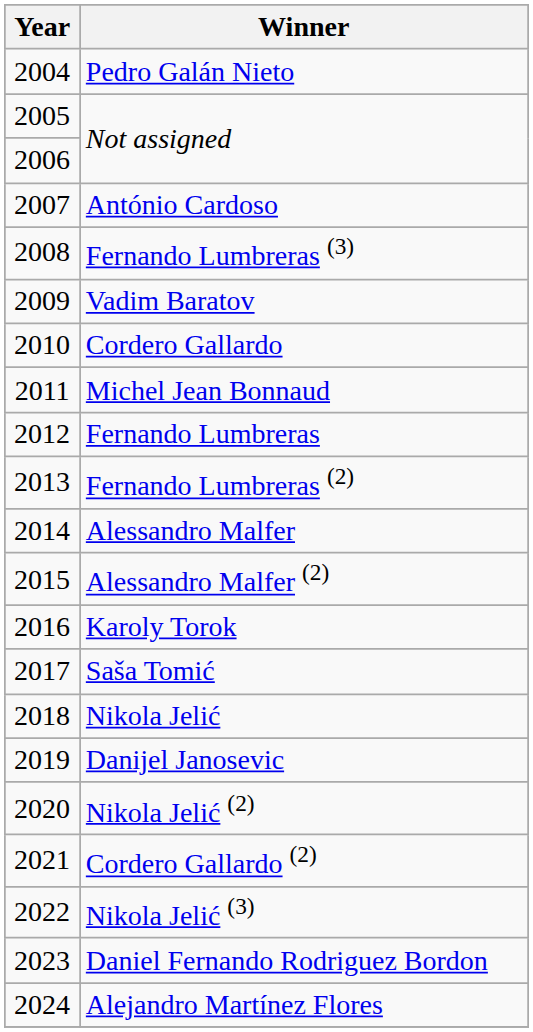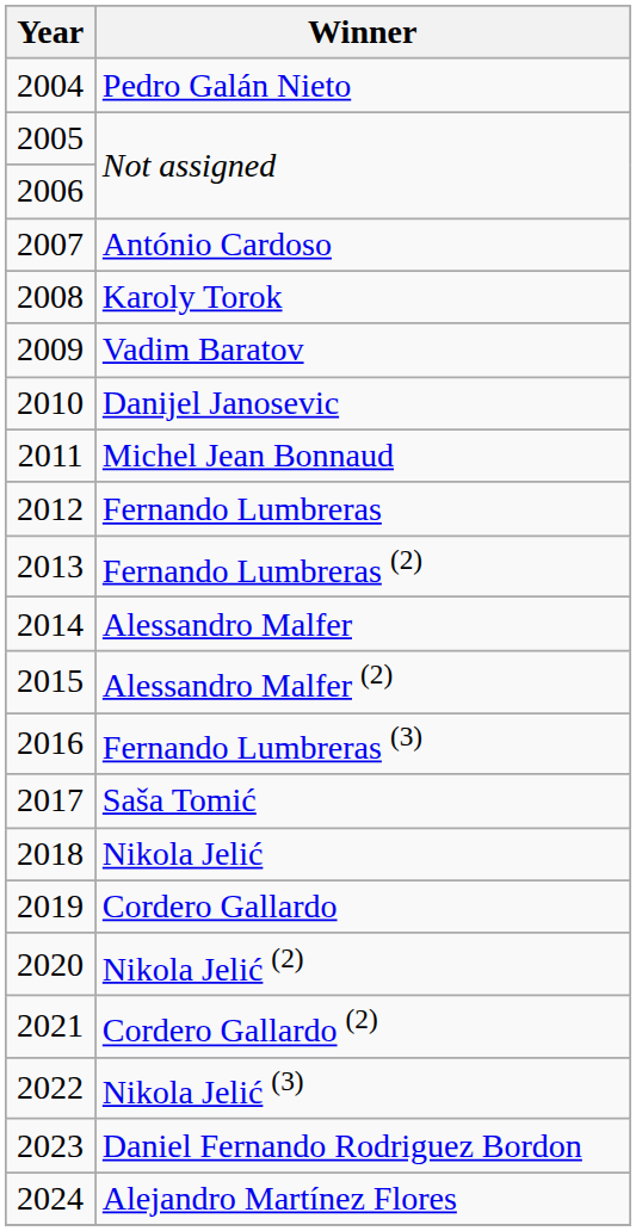row 6 | Winner: Fernando Lumbreras (3) -> Karoly Torok
row 8 | Winner: Cordero Gallardo -> Danijel Janosevic
row 14 | Winner: Karoly Torok -> Fernando Lumbreras (3)
row 17 | Winner: Danijel Janosevic -> Cordero Gallardo
